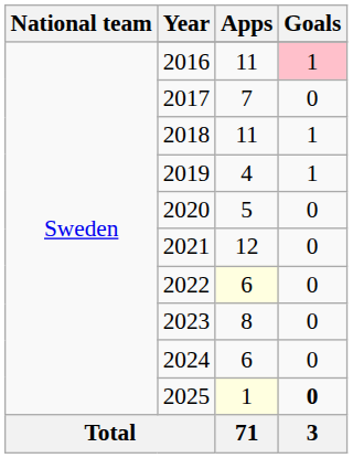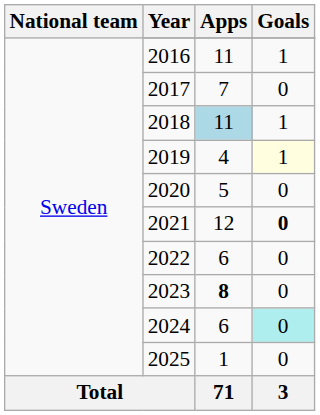2016 | Goals: pink background -> no background
2018 | Apps: no background -> lightblue background
2019 | Goals: no background -> lightyellow background
2021 | Goals: normal -> bold
2022 | Apps: lightyellow background -> no background
2023 | Apps: normal -> bold
2024 | Goals: no background -> paleturquoise background
2025 | Apps: lightyellow background -> no background
2025 | Goals: bold -> normal
